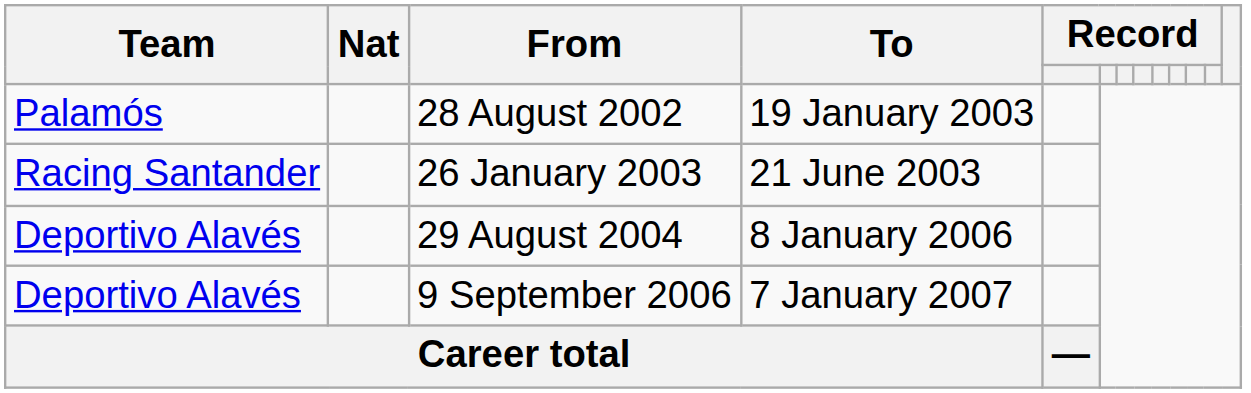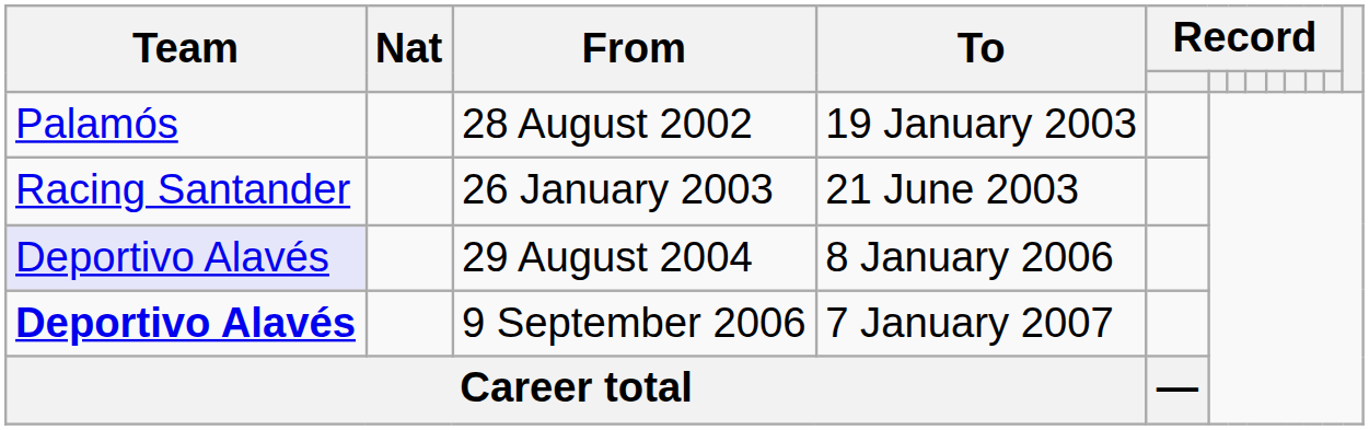29 August 2004 | Team: no background -> lavender background
9 September 2006 | Team: normal -> bold
